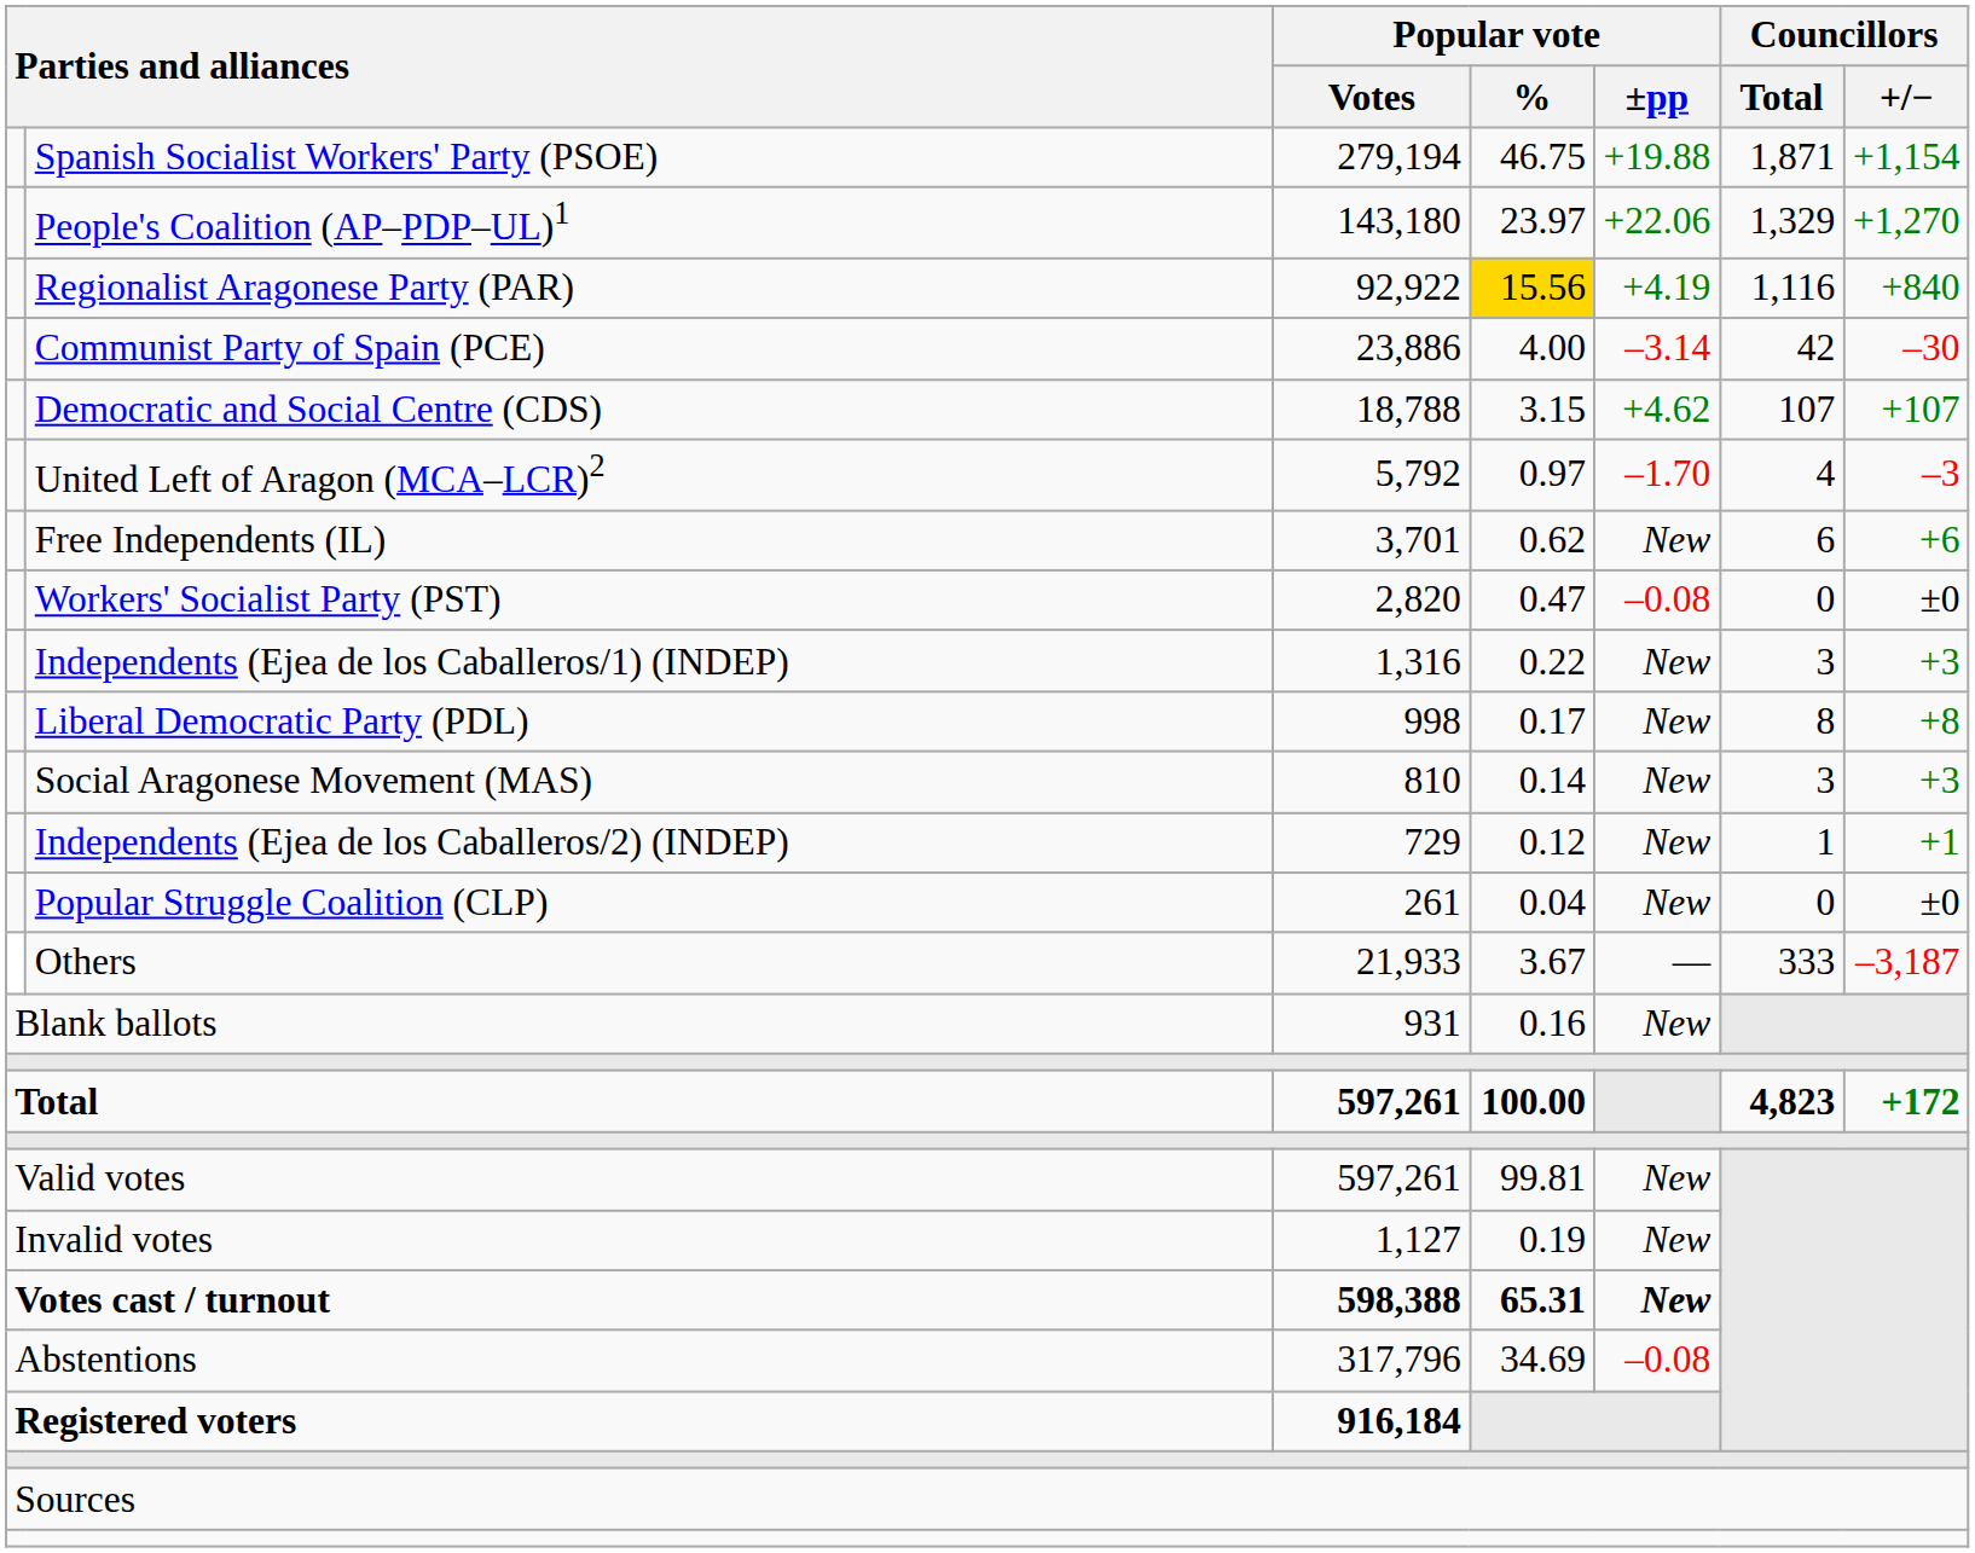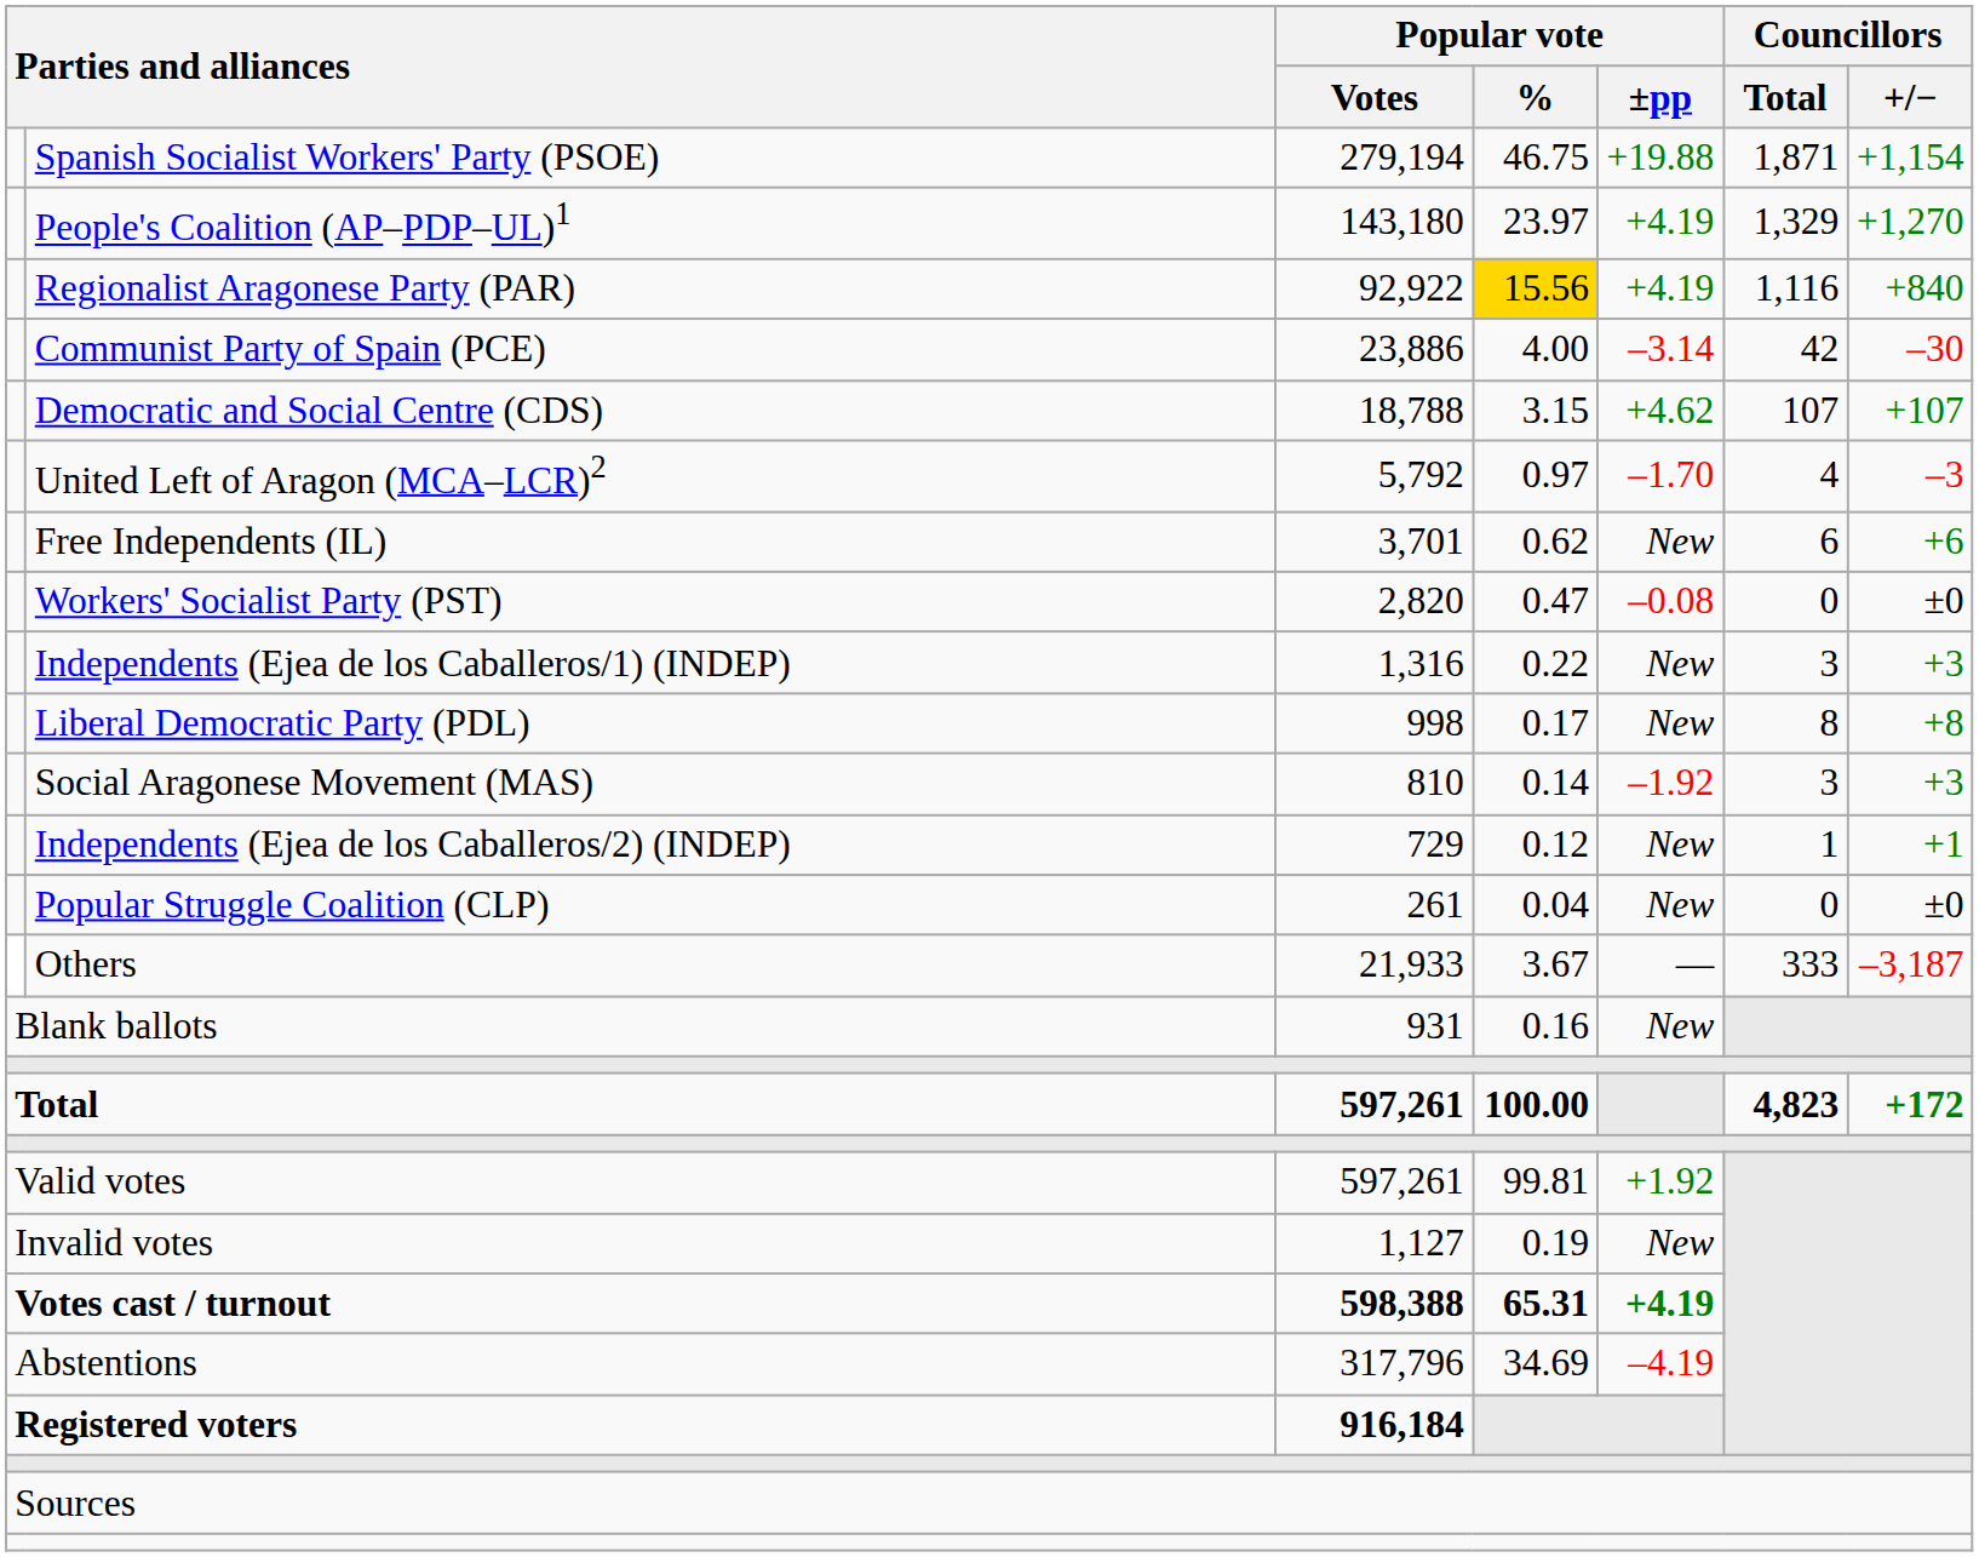People's Coalition (AP–PDP–UL)1 | Popular vote / ±pp: +22.06 -> +4.19
Social Aragonese Movement (MAS) | Popular vote / ±pp: New -> –1.92
Valid votes | Popular vote / ±pp: New -> +1.92
Votes cast / turnout | Popular vote / ±pp: New -> +4.19
Abstentions | Popular vote / ±pp: –0.08 -> –4.19
